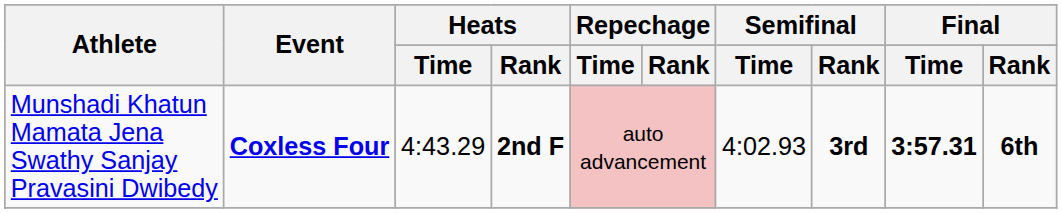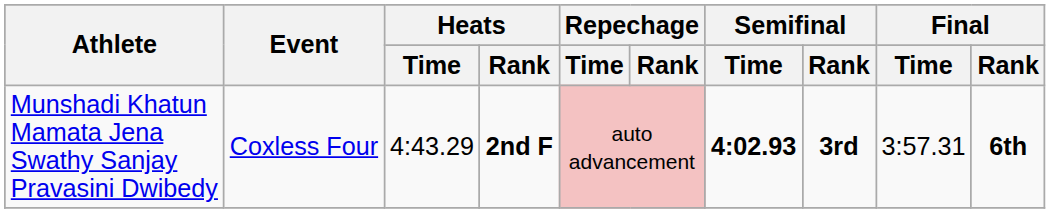Munshadi Khatun Mamata Jena Swathy Sanjay Pravasini Dwibedy | Event: bold -> normal
Munshadi Khatun Mamata Jena Swathy Sanjay Pravasini Dwibedy | Semifinal / Time: normal -> bold
Munshadi Khatun Mamata Jena Swathy Sanjay Pravasini Dwibedy | Final / Time: bold -> normal
